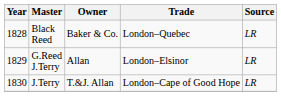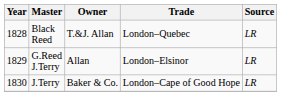Black Reed | Owner: Baker & Co. -> T.&J. Allan
J.Terry | Owner: T.&J. Allan -> Baker & Co.
